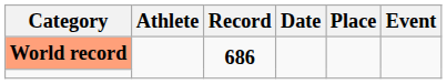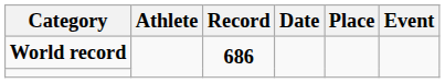World record | Category: lightsalmon background -> no background
